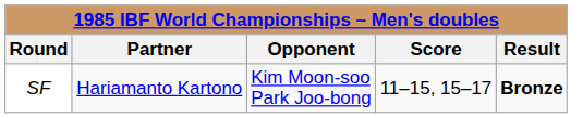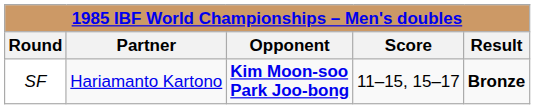SF | Opponent: normal -> bold
